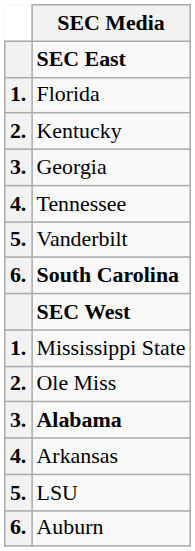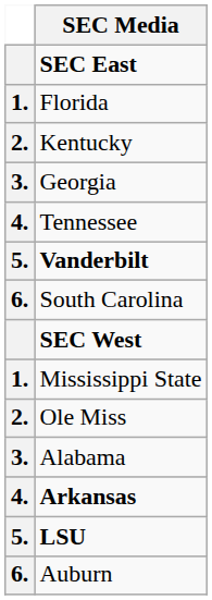Vanderbilt | SEC Media: normal -> bold
South Carolina | SEC Media: bold -> normal
Alabama | SEC Media: bold -> normal
Arkansas | SEC Media: normal -> bold
LSU | SEC Media: normal -> bold
